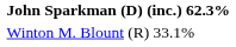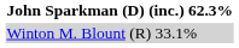row 2 | column 1: no background -> lightgrey background
